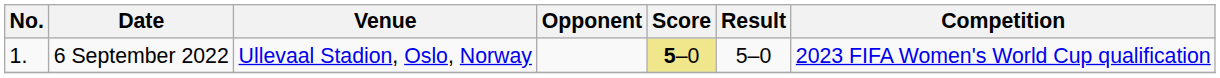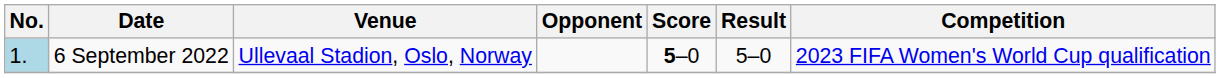6 September 2022 | No.: no background -> lightblue background
6 September 2022 | Score: khaki background -> no background
